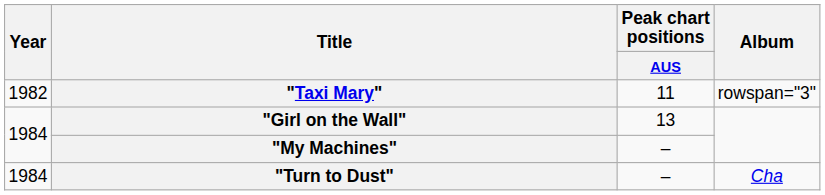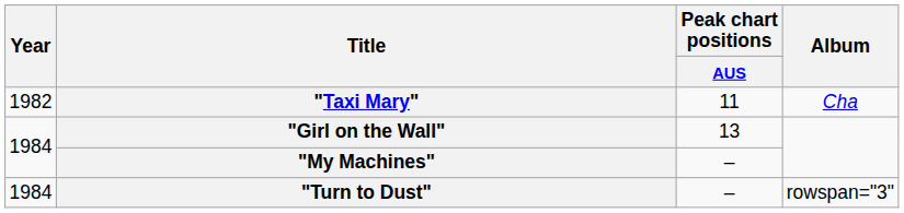"Taxi Mary" | Album: rowspan="3" -> Cha
"Turn to Dust" | Album: Cha -> rowspan="3"
